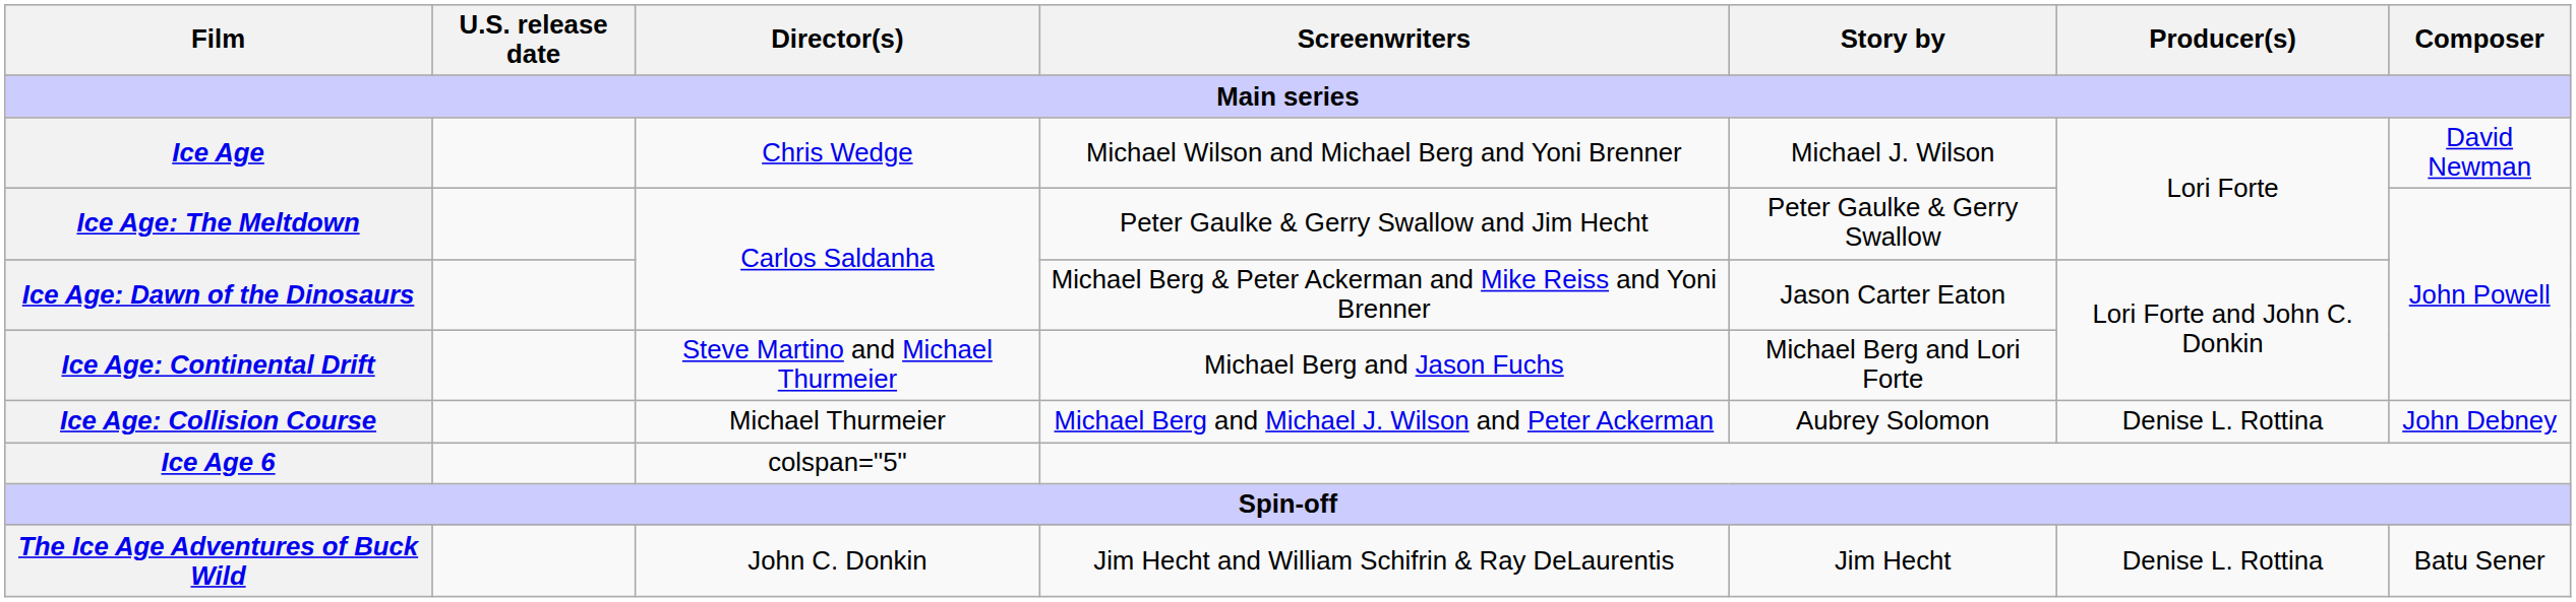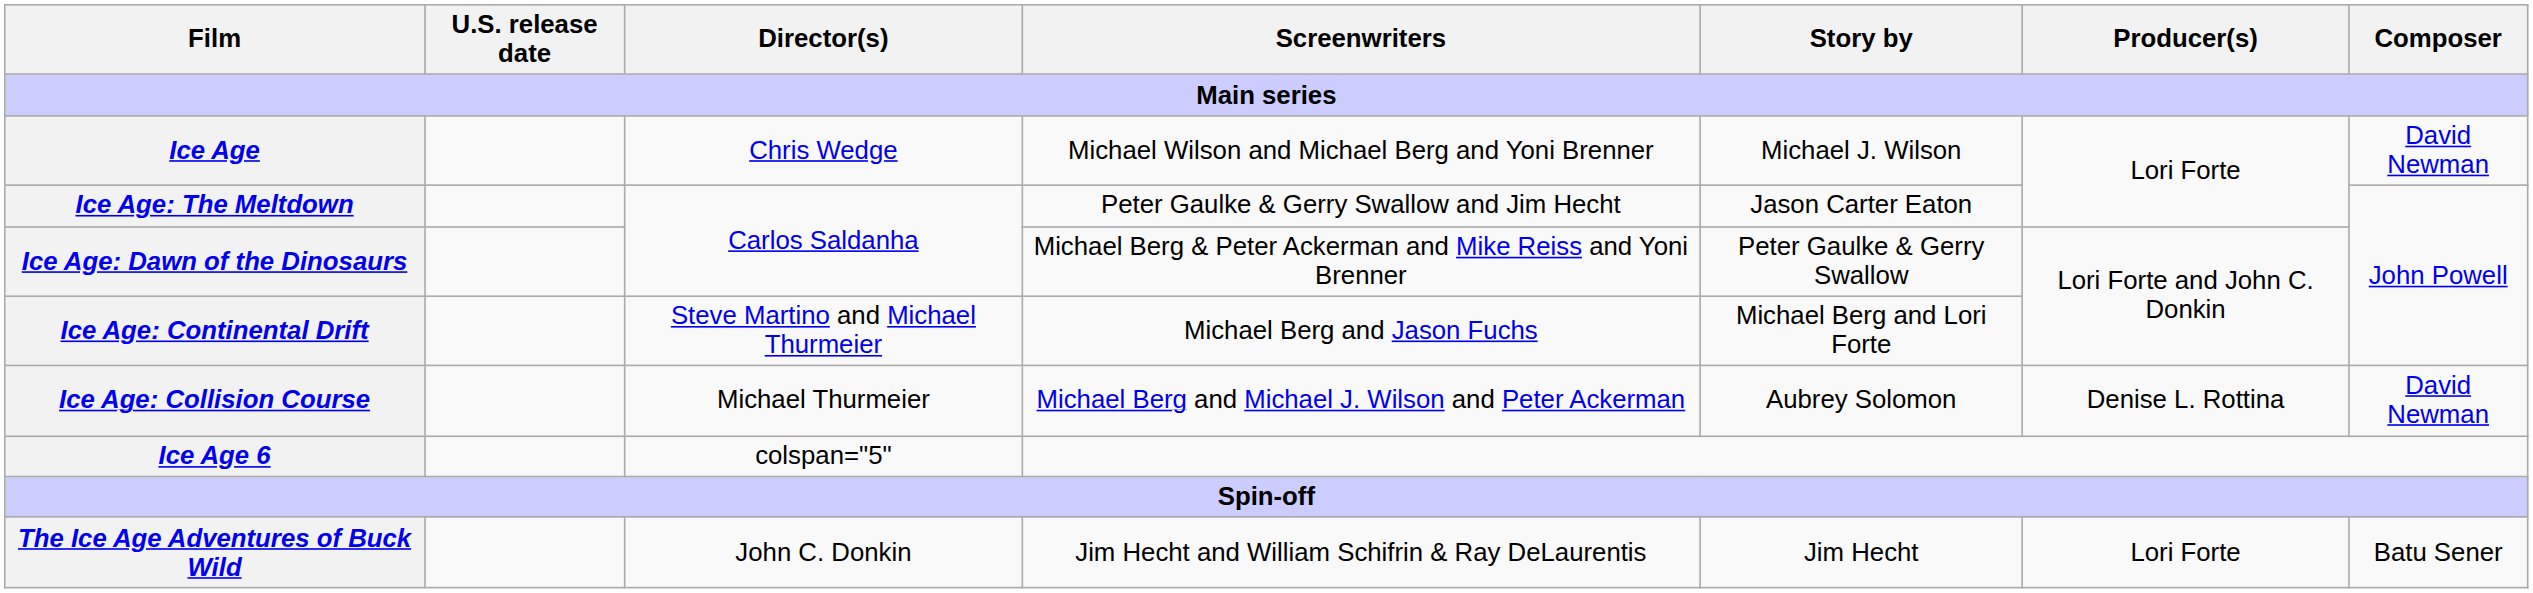Ice Age: The Meltdown | Story by: Peter Gaulke & Gerry Swallow -> Jason Carter Eaton
Ice Age: Dawn of the Dinosaurs | Story by: Jason Carter Eaton -> Peter Gaulke & Gerry Swallow
Ice Age: Collision Course | Composer: John Debney -> David Newman
The Ice Age Adventures of Buck Wild | Producer(s): Denise L. Rottina -> Lori Forte
